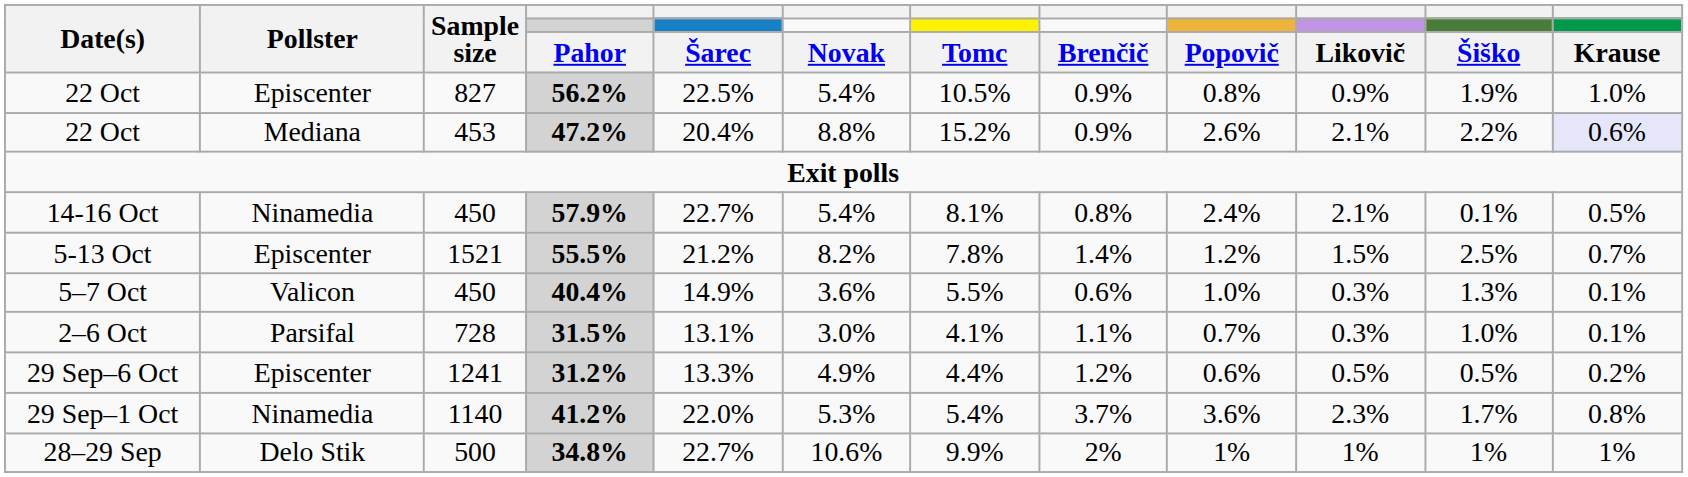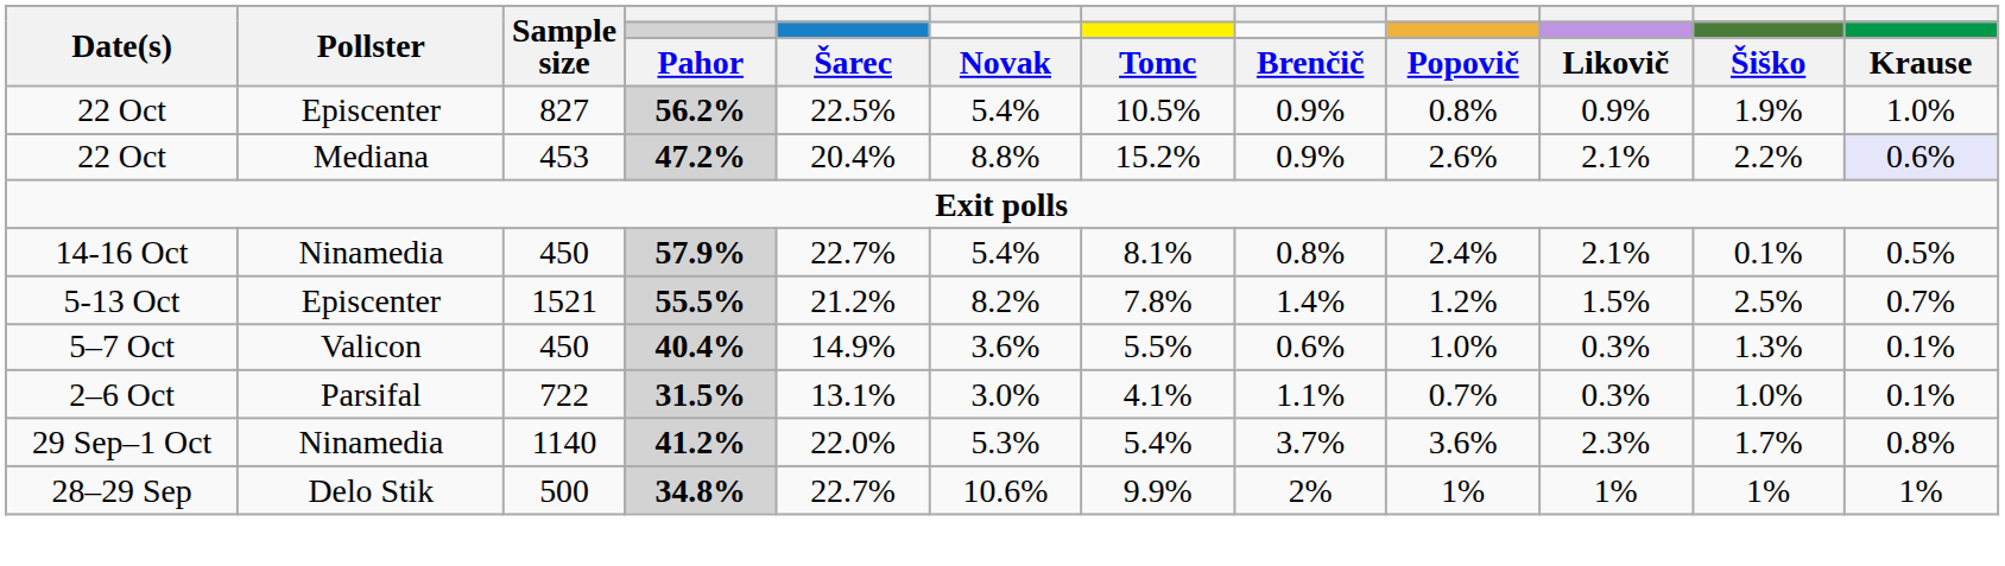2–6 Oct | Sample size: 728 -> 722
- row: 29 Sep–6 Oct | Episcenter | 1241 | 31.2% | 13.3% | 4.9% | 4.4% | 1.2% | 0.6% | 0.5% | 0.5% | 0.2%
